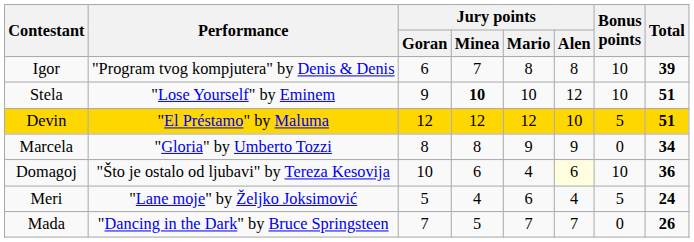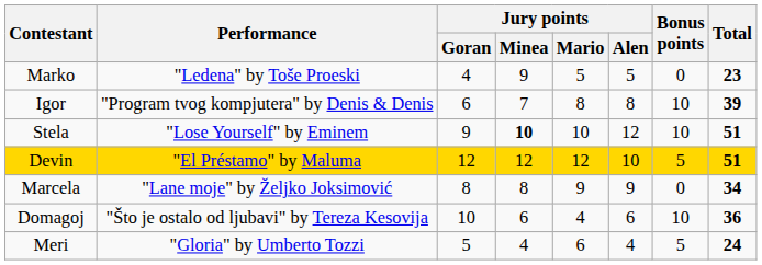+ row: Marko | "Ledena" by Toše Proeski | 4 | 9 | 5 | 5 | 0 | 23
Marcela | Performance: "Gloria" by Umberto Tozzi -> "Lane moje" by Željko Joksimović
Domagoj | Jury points / Alen: lightyellow background -> no background
Meri | Performance: "Lane moje" by Željko Joksimović -> "Gloria" by Umberto Tozzi
- row: Mada | "Dancing in the Dark" by Bruce Springsteen | 7 | 5 | 7 | 7 | 0 | 26
